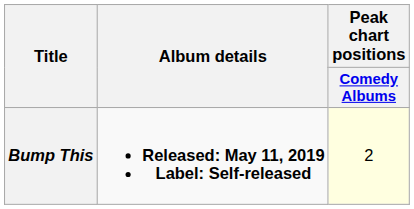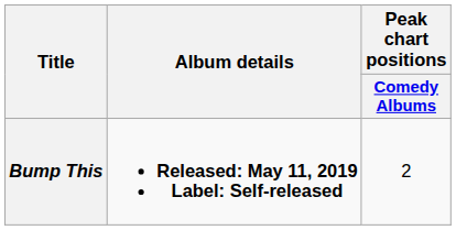Bump This | Peak chart positions / Comedy Albums: lightyellow background -> no background
